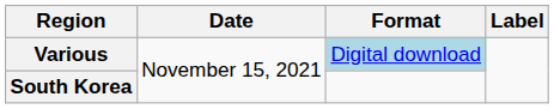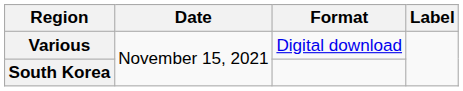Various | Format: lightblue background -> no background
